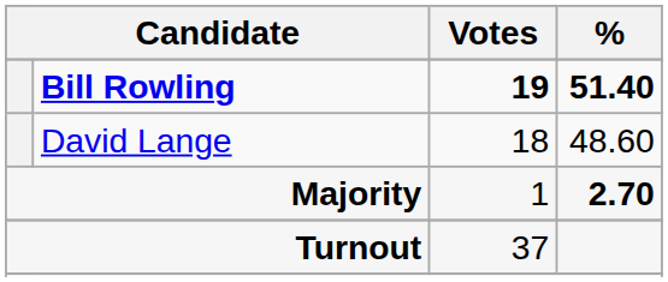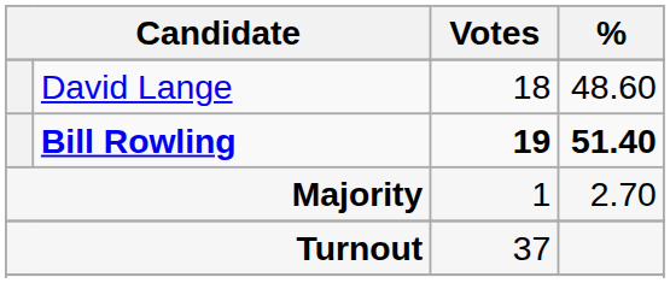rows swapped: Bill Rowling <-> David Lange
Majority | %: bold -> normal
